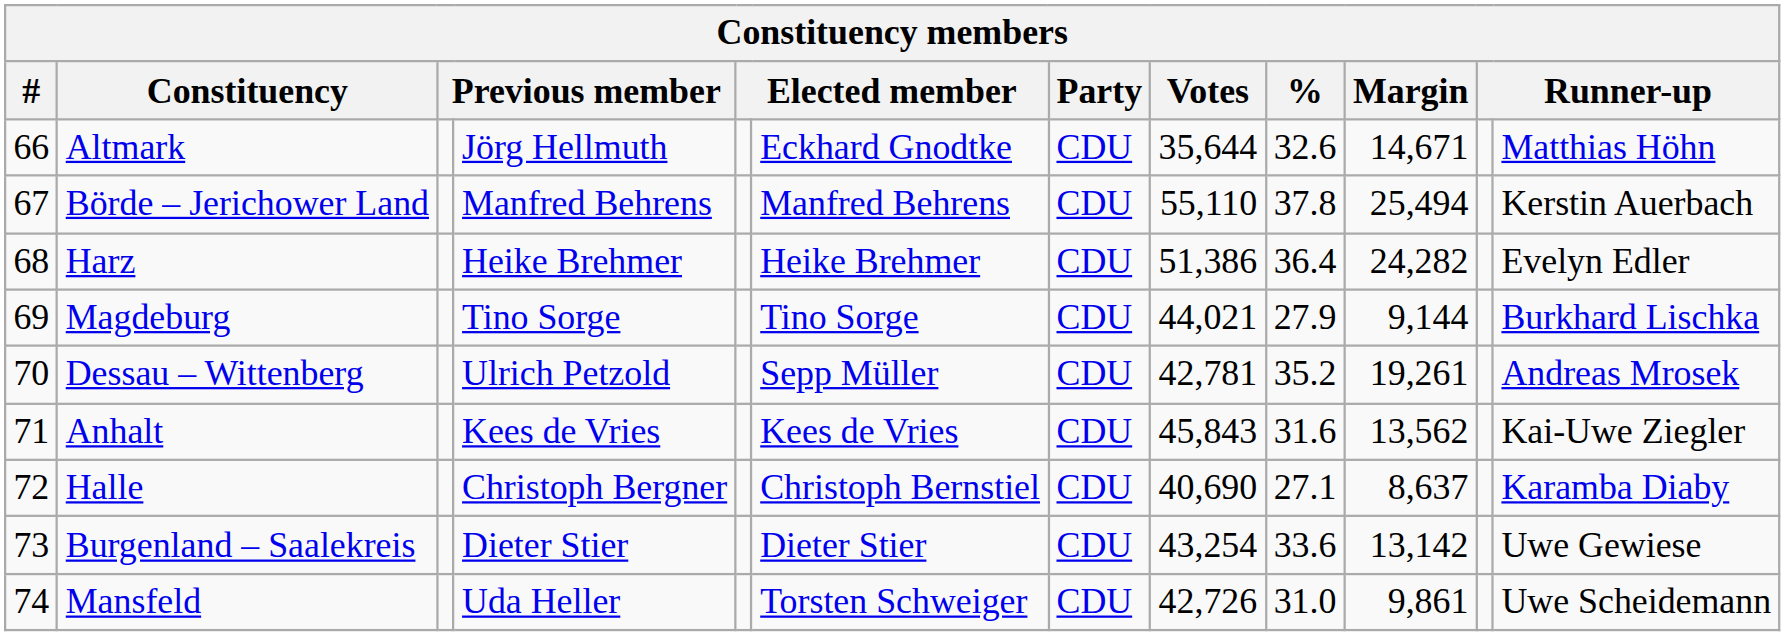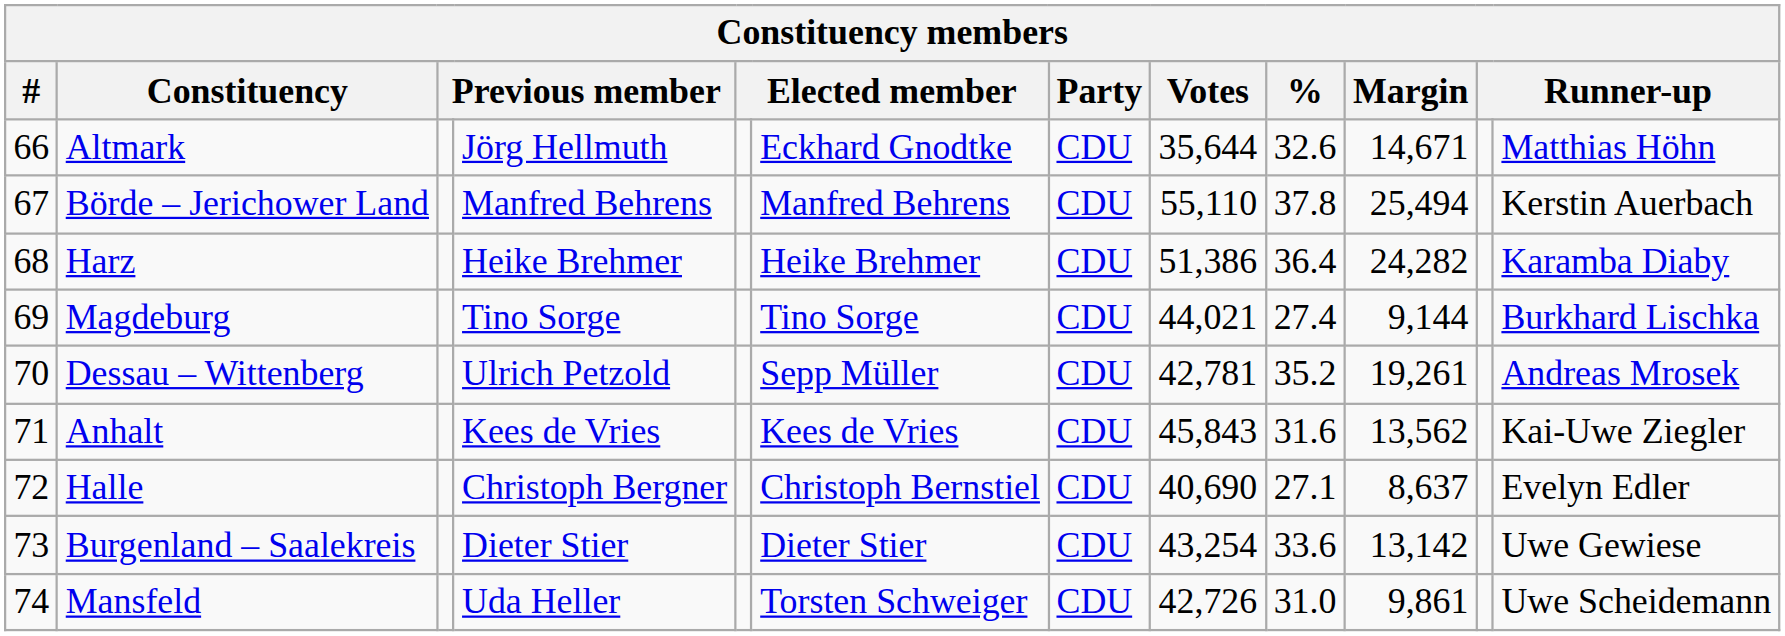Harz | column 12: Evelyn Edler -> Karamba Diaby
Magdeburg | %: 27.9 -> 27.4
Halle | column 12: Karamba Diaby -> Evelyn Edler
